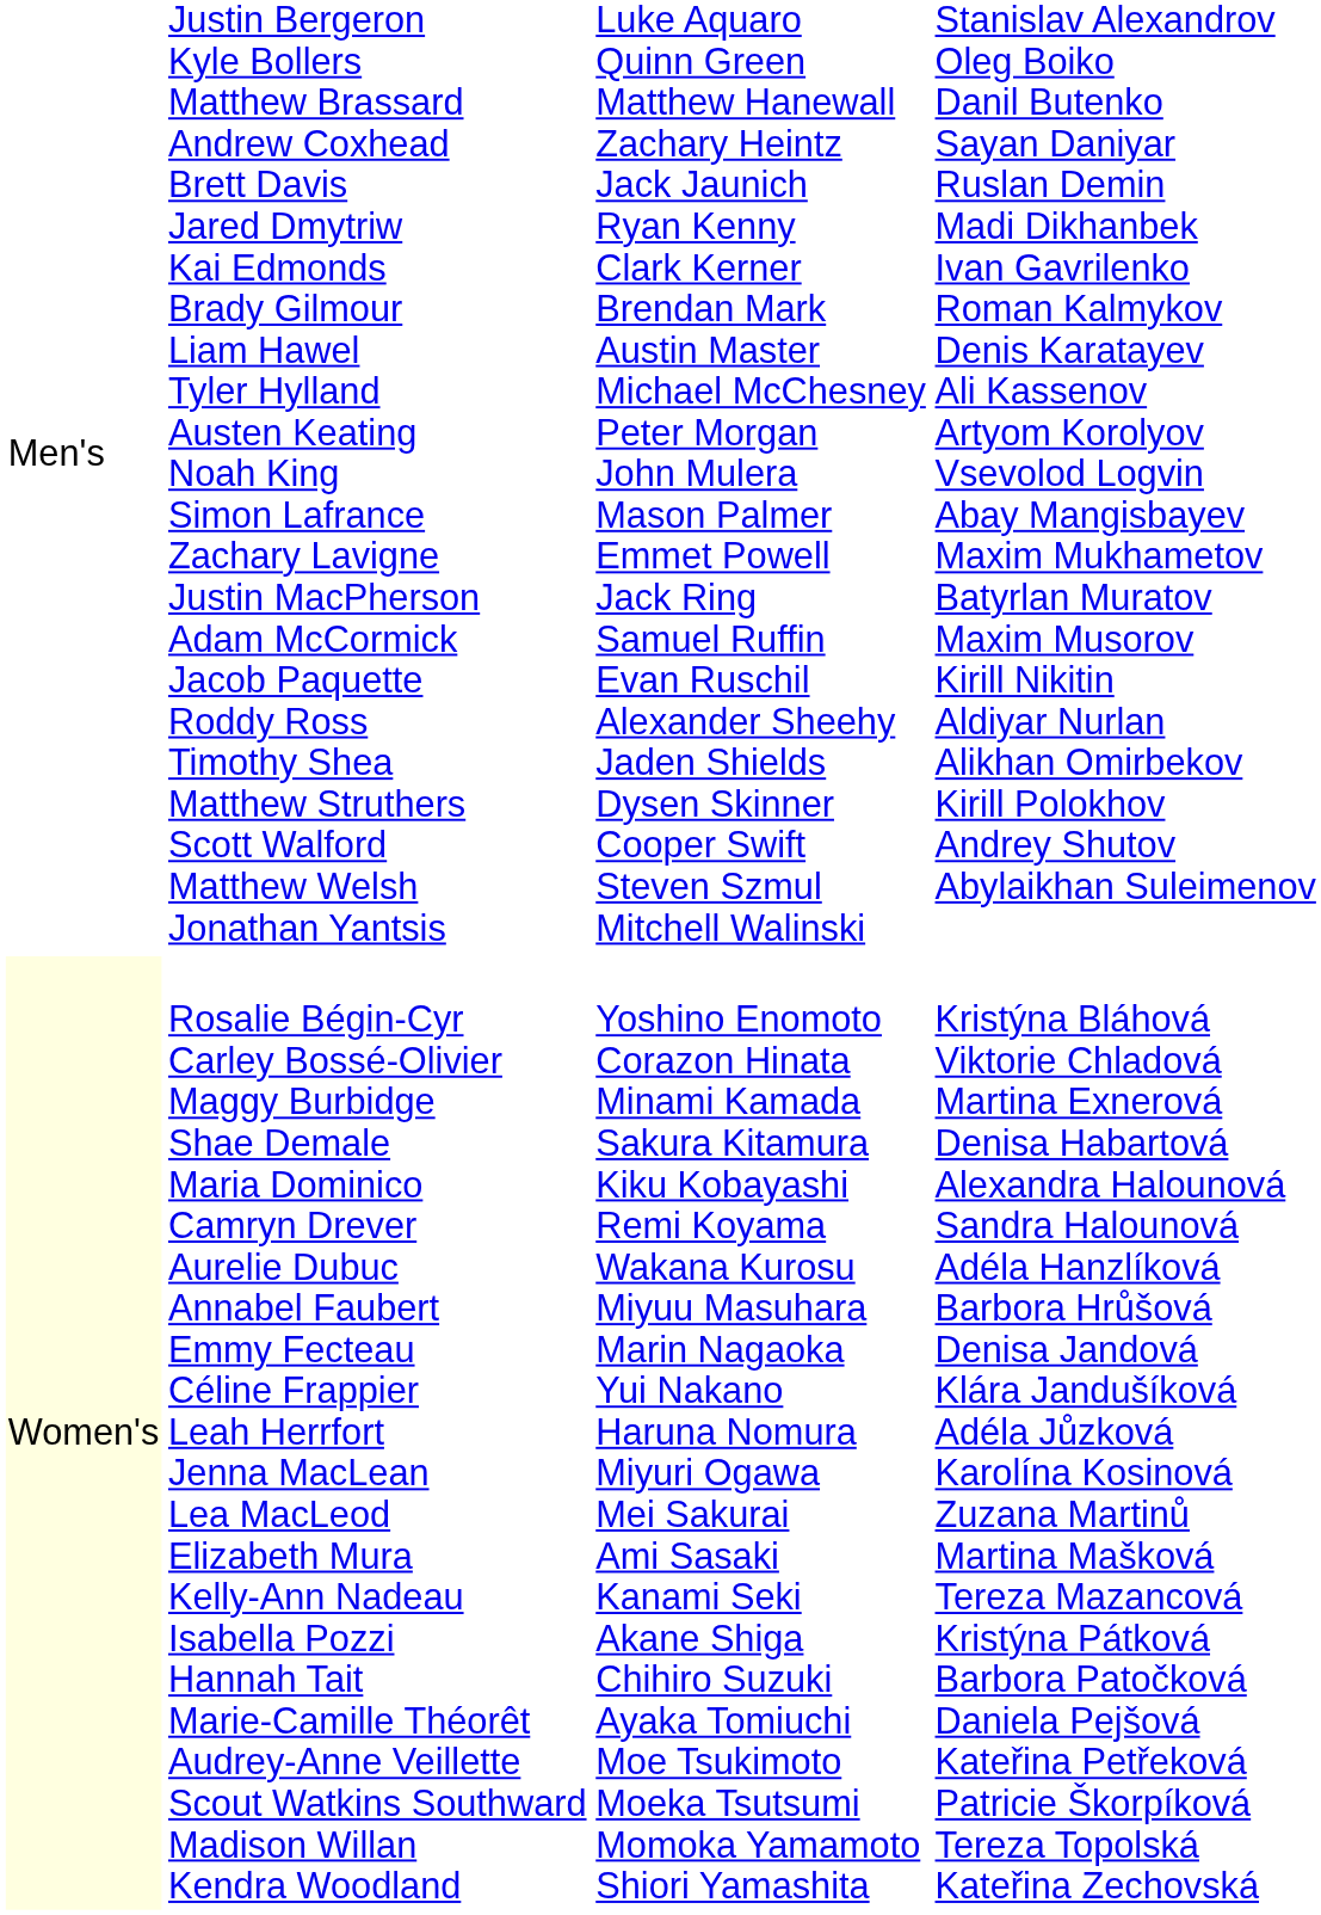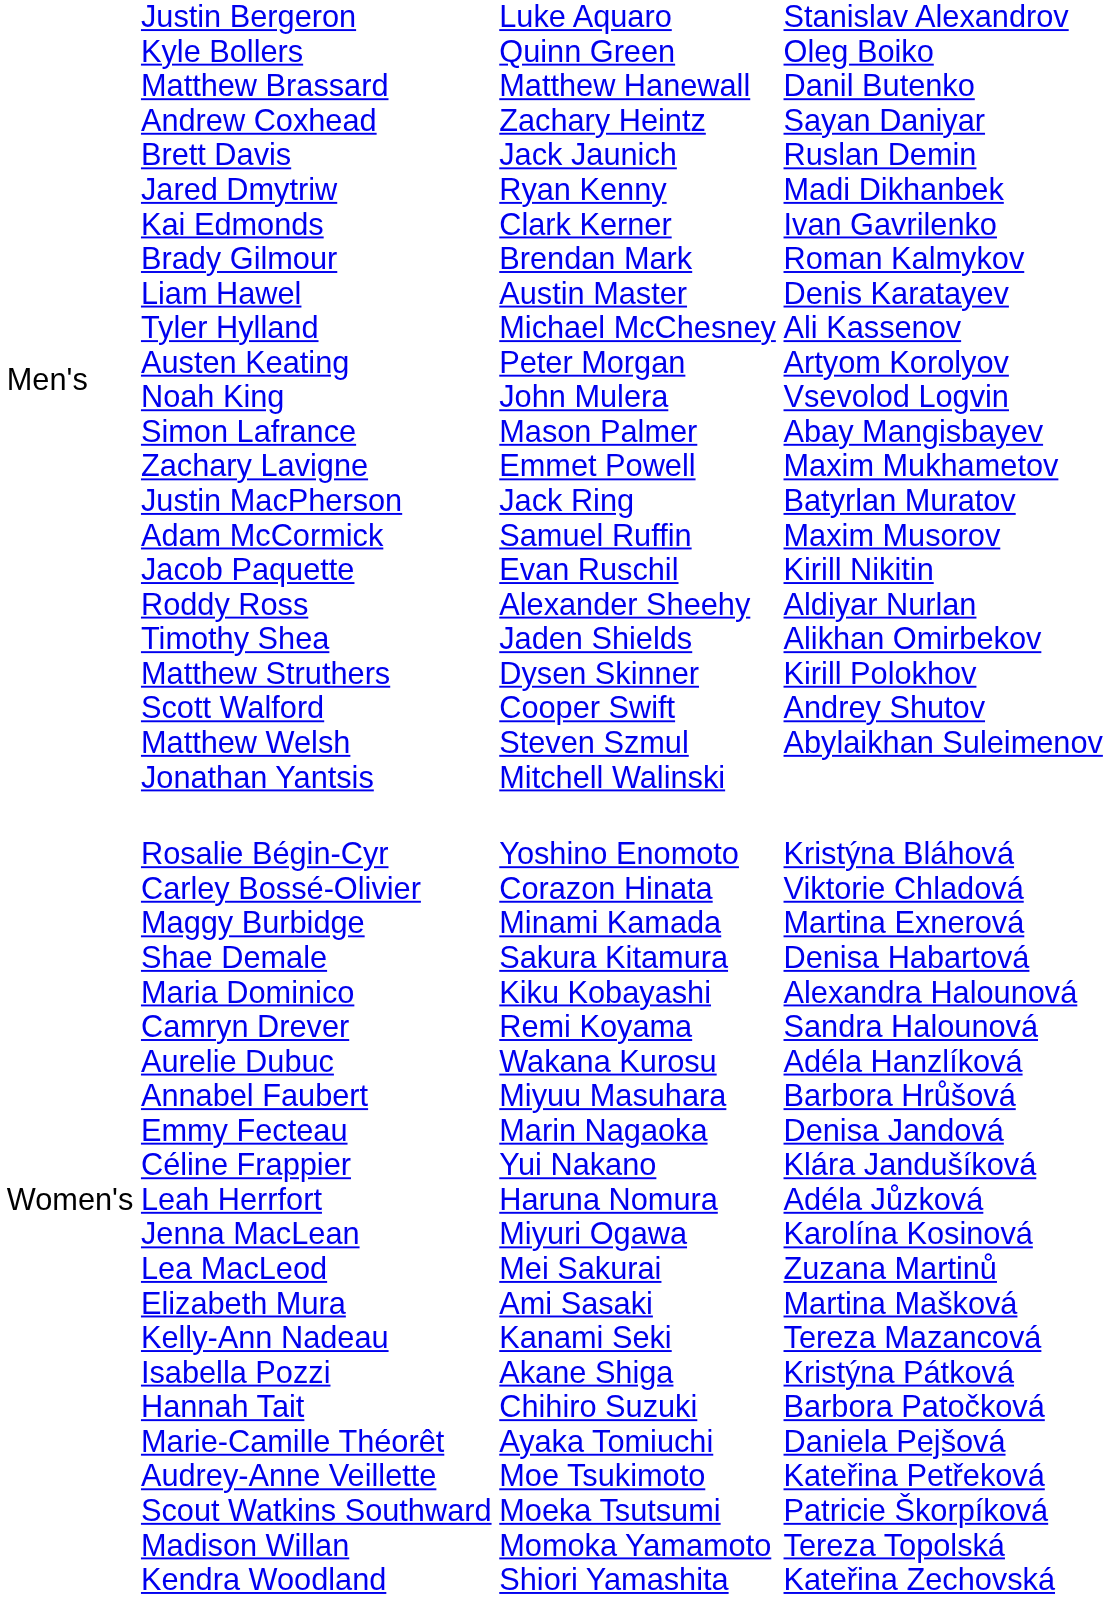Women's | column 1: lightyellow background -> no background
